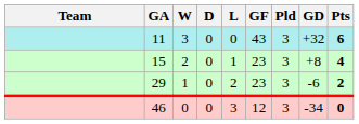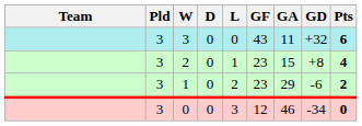columns swapped: Pld <-> GA
